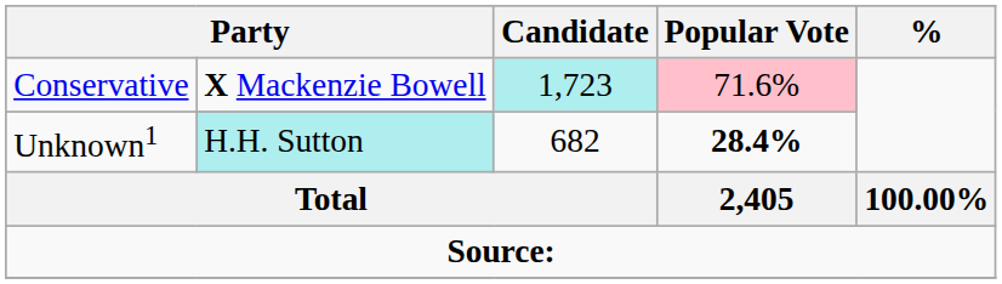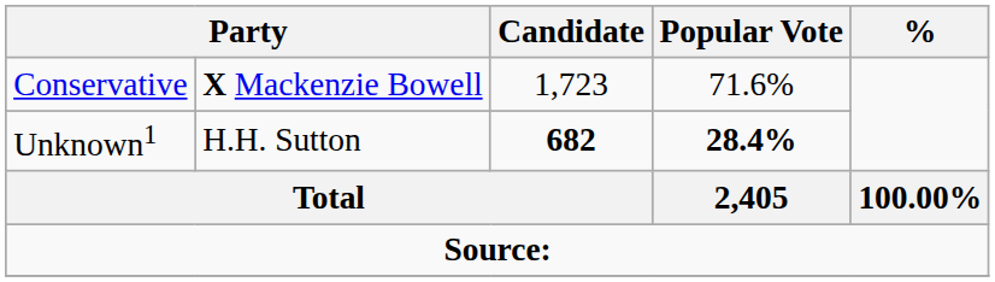Conservative | Candidate: paleturquoise background -> no background
Conservative | Popular Vote: pink background -> no background
Unknown1 | column 2: paleturquoise background -> no background
Unknown1 | Candidate: normal -> bold
